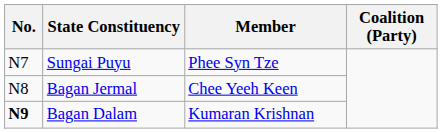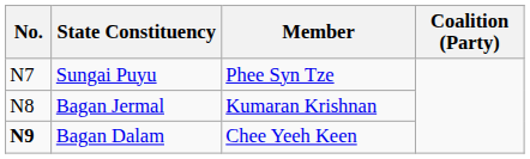Bagan Jermal | Member: Chee Yeeh Keen -> Kumaran Krishnan
Bagan Dalam | Member: Kumaran Krishnan -> Chee Yeeh Keen
